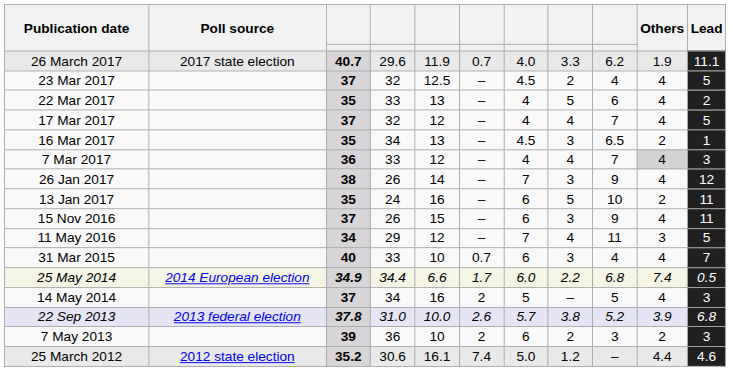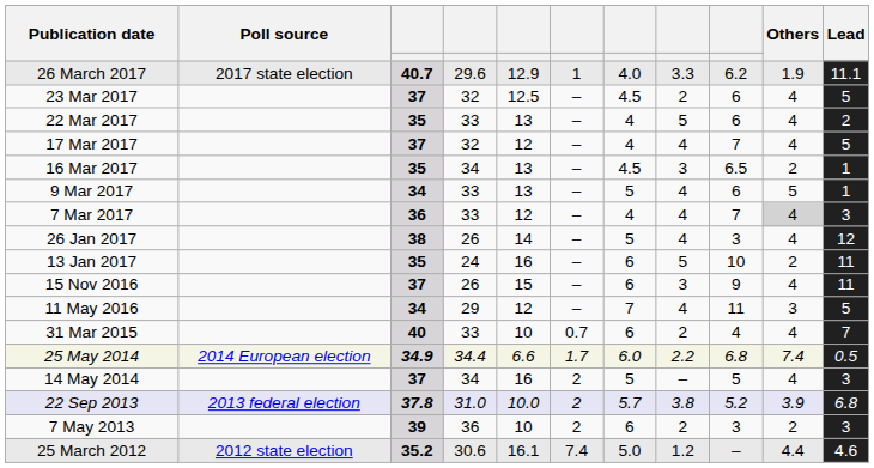26 March 2017 | column 5: 11.9 -> 12.9
26 March 2017 | column 6: 0.7 -> 1
23 Mar 2017 | column 9: 4 -> 6
+ row: 9 Mar 2017 | 34 | 33 | 13 | – | 5 | 4 | 6 | 5 | 1
26 Jan 2017 | column 7: 7 -> 5
26 Jan 2017 | column 8: 3 -> 4
26 Jan 2017 | column 9: 9 -> 3
31 Mar 2015 | column 8: 3 -> 2
22 Sep 2013 | column 6: 2.6 -> 2
